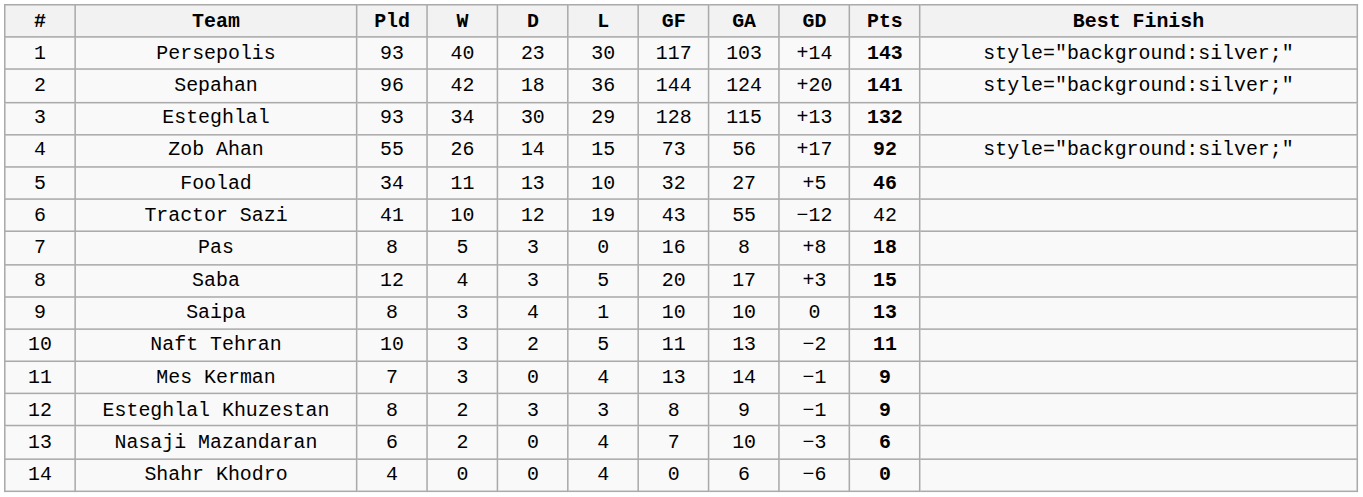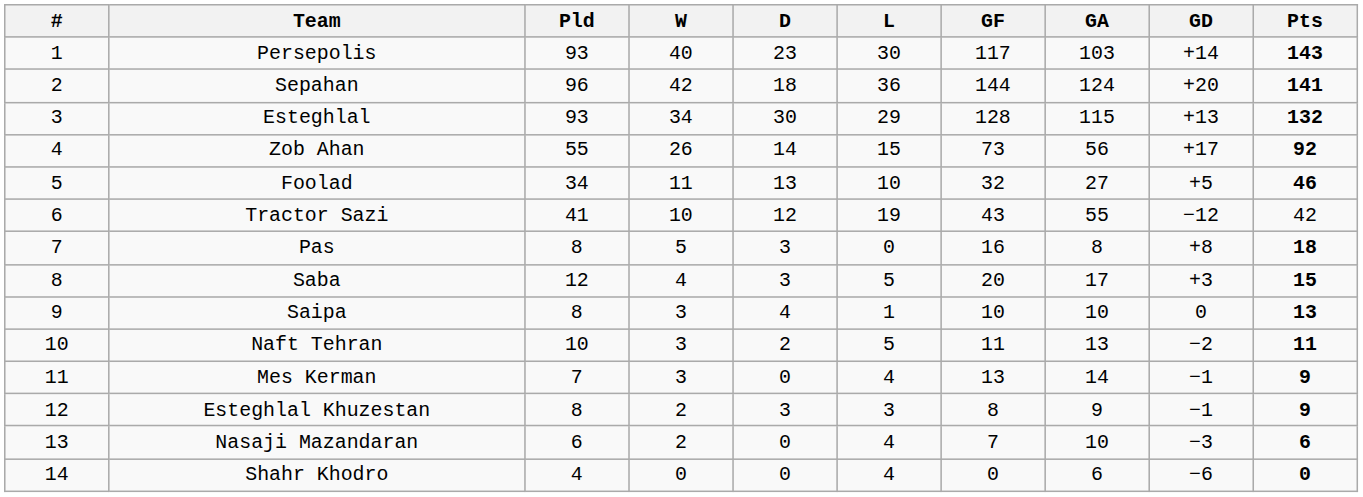- column: Best Finish | style="background:silver;" | style="background:silver;" | style="background:silver;"
